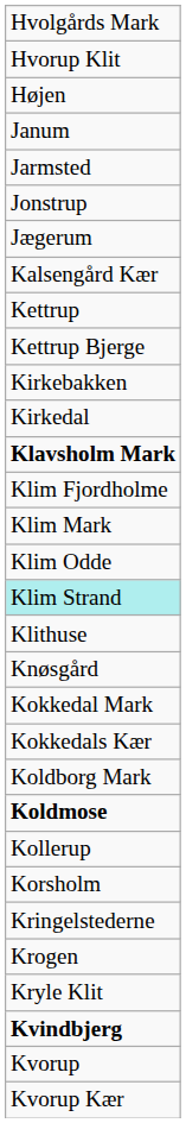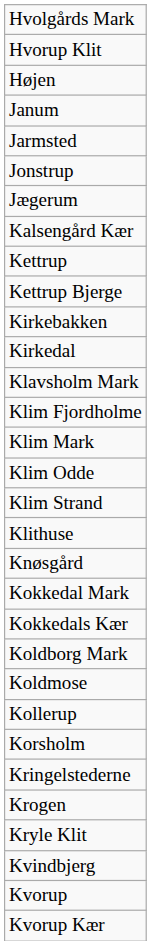row 13 | column 1: bold -> normal
row 17 | column 1: paleturquoise background -> no background
row 23 | column 1: bold -> normal
row 29 | column 1: bold -> normal
